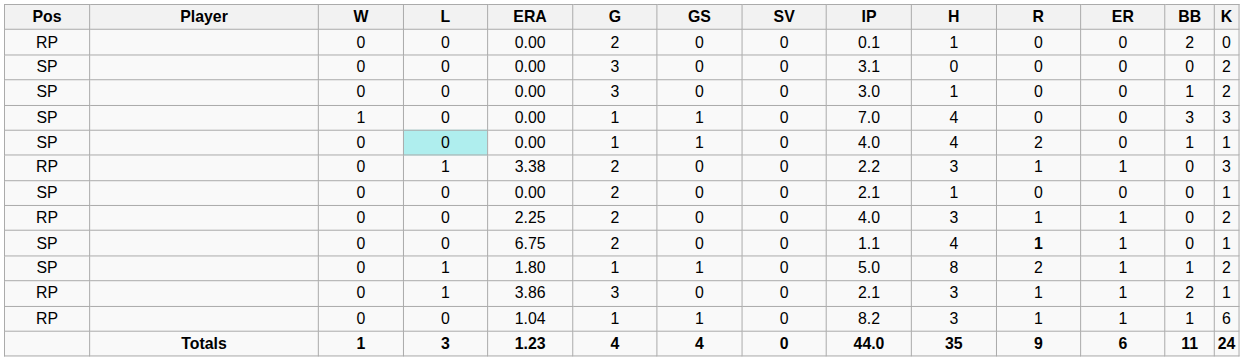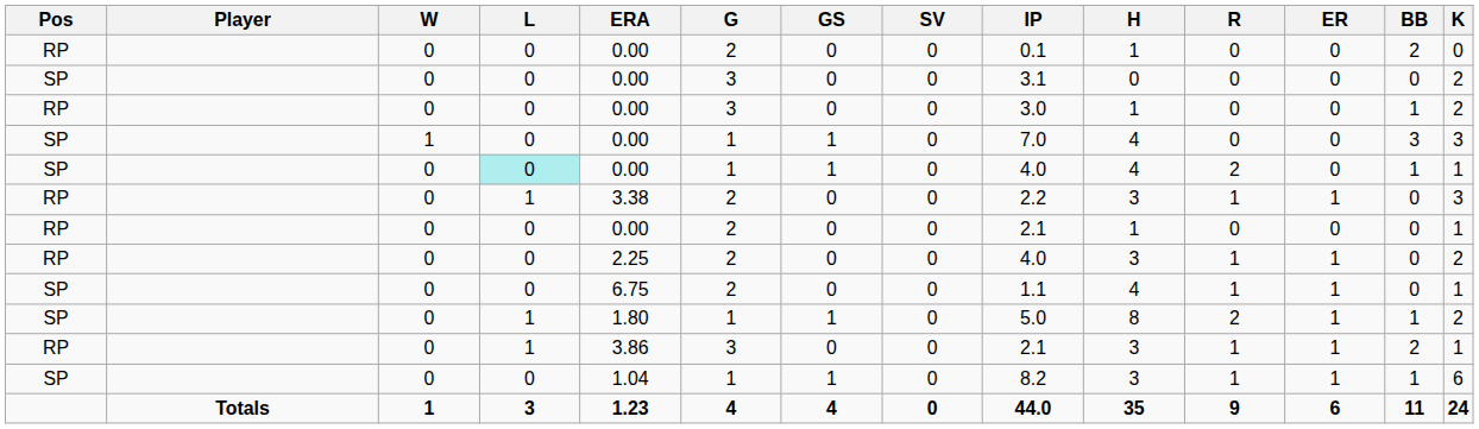row 4 | Pos: SP -> RP
row 8 | Pos: SP -> RP
row 10 | R: bold -> normal
row 13 | Pos: RP -> SP
